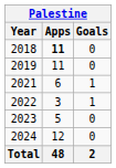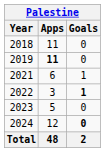2018 | Apps: bold -> normal
2019 | Apps: normal -> bold
2022 | Goals: normal -> bold
2024 | Goals: normal -> bold
